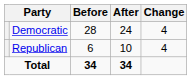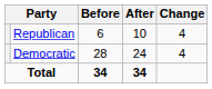rows swapped: Democratic <-> Republican
